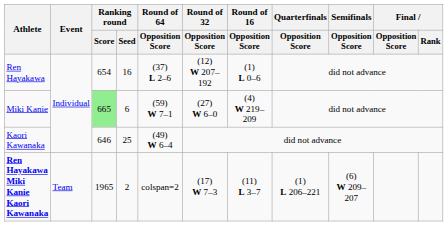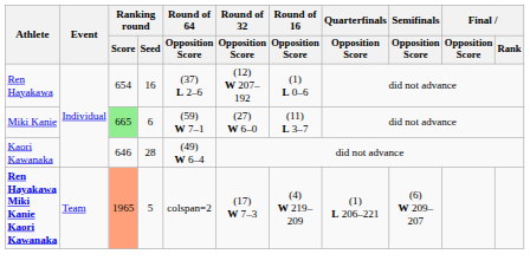Miki Kanie | Round of 16 / Opposition Score: (4) W 219–209 -> (11) L 3–7
Kaori Kawanaka | Ranking round / Seed: 25 -> 28
Ren Hayakawa Miki Kanie Kaori Kawanaka | Ranking round / Score: no background -> lightsalmon background
Ren Hayakawa Miki Kanie Kaori Kawanaka | Ranking round / Seed: 2 -> 5
Ren Hayakawa Miki Kanie Kaori Kawanaka | Round of 16 / Opposition Score: (11) L 3–7 -> (4) W 219–209
